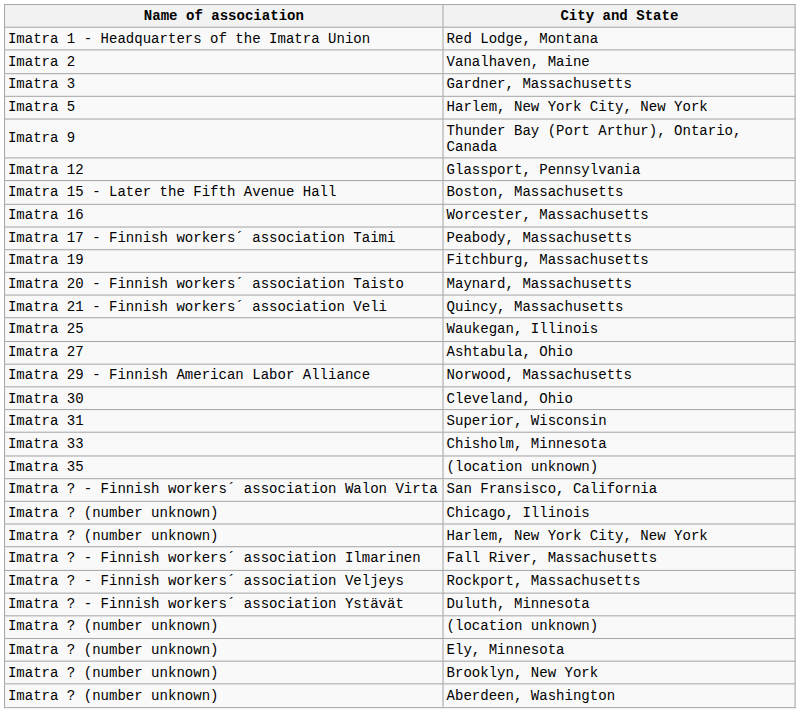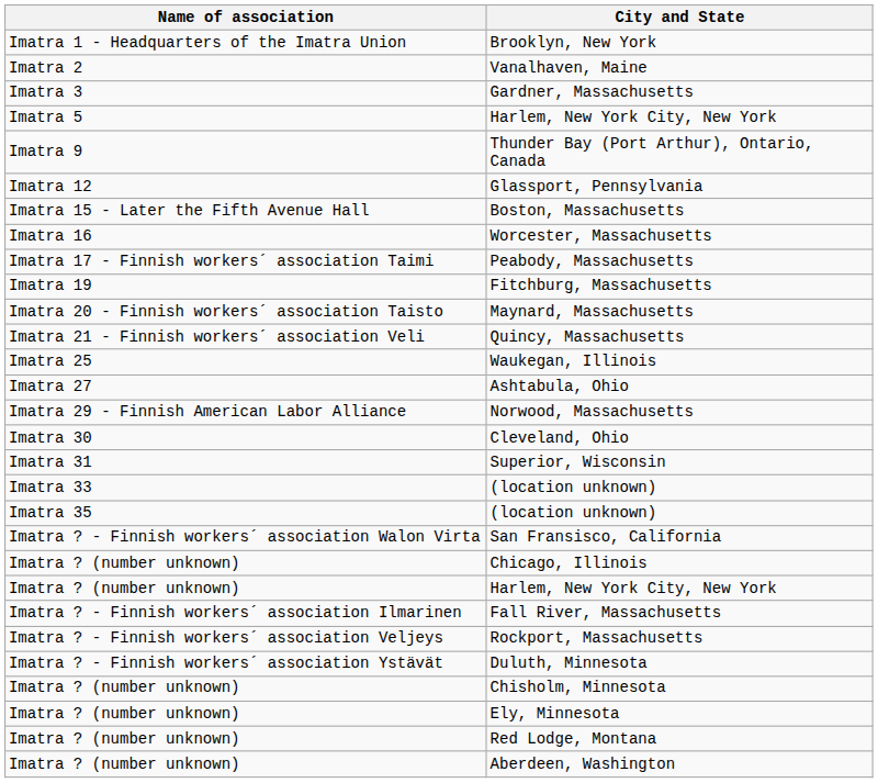row 2 | City and State: Red Lodge, Montana -> Brooklyn, New York
row 19 | City and State: Chisholm, Minnesota -> (location unknown)
row 27 | City and State: (location unknown) -> Chisholm, Minnesota
row 29 | City and State: Brooklyn, New York -> Red Lodge, Montana
